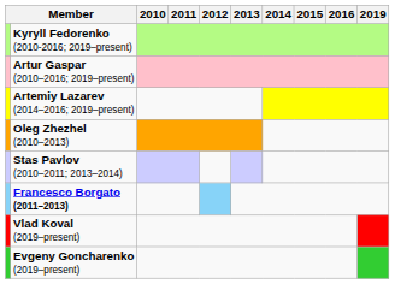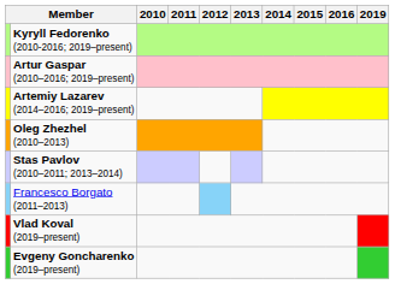Francesco Borgato (2011–2013) | column 2: bold -> normal
